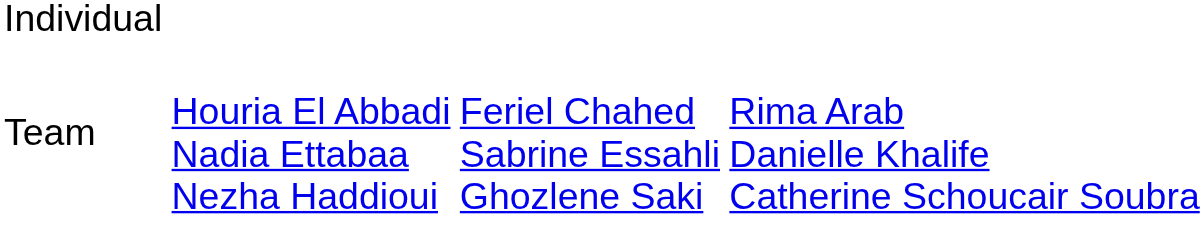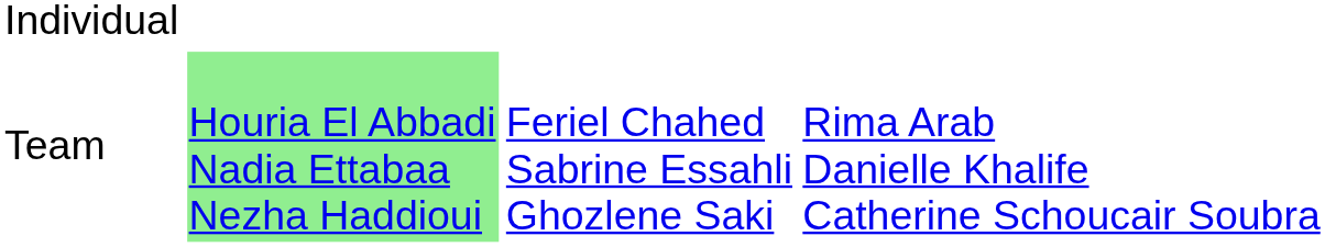Team | column 2: no background -> lightgreen background
